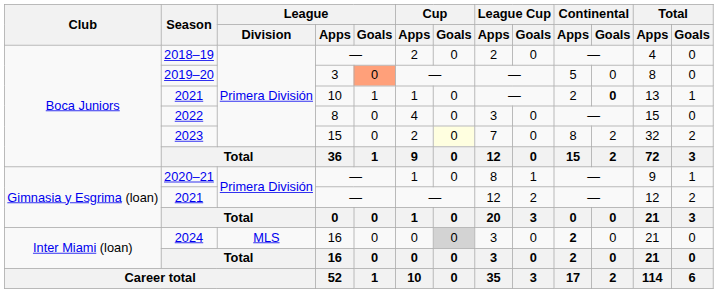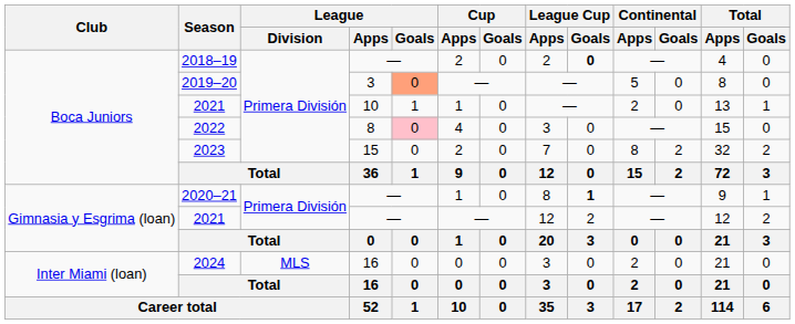2018–19 | League Cup / Goals: normal -> bold
2021 / 10 | Continental / Goals: bold -> normal
2022 | League / Goals: no background -> pink background
2023 | Cup / Goals: lightyellow background -> no background
2020–21 | League Cup / Goals: normal -> bold
2024 | Cup / Goals: lightgrey background -> no background
2024 | Continental / Apps: bold -> normal
